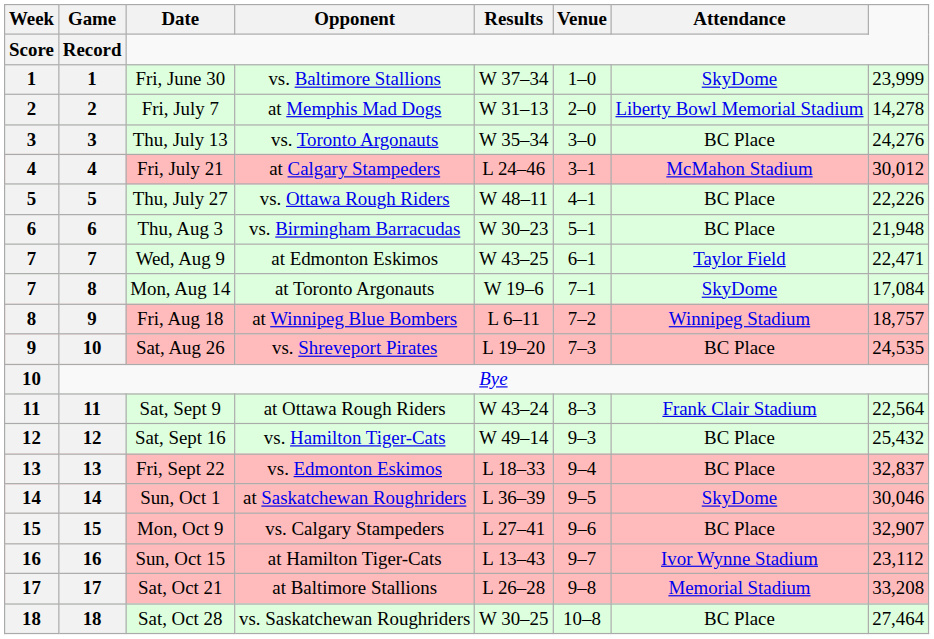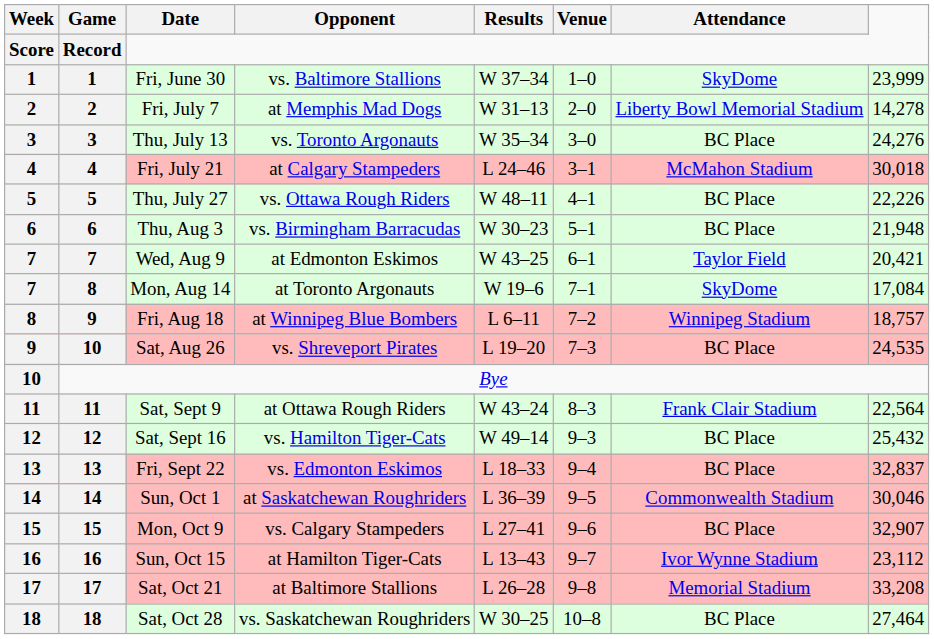Fri, July 21 | column 8: 30,012 -> 30,018
Wed, Aug 9 | column 8: 22,471 -> 20,421
Sun, Oct 1 | Attendance: SkyDome -> Commonwealth Stadium
